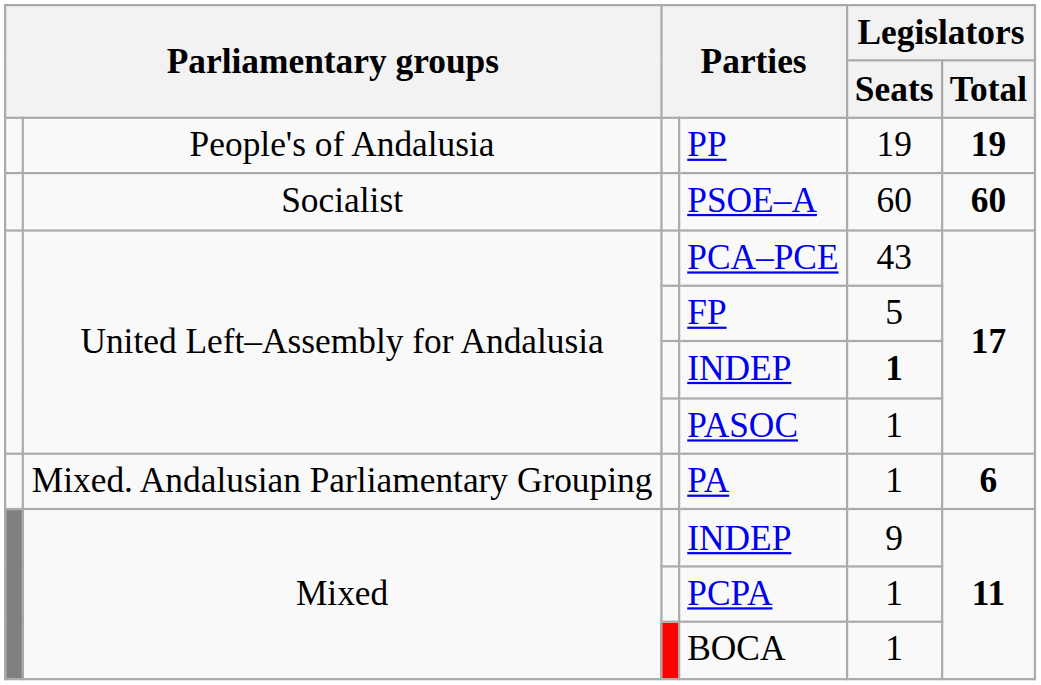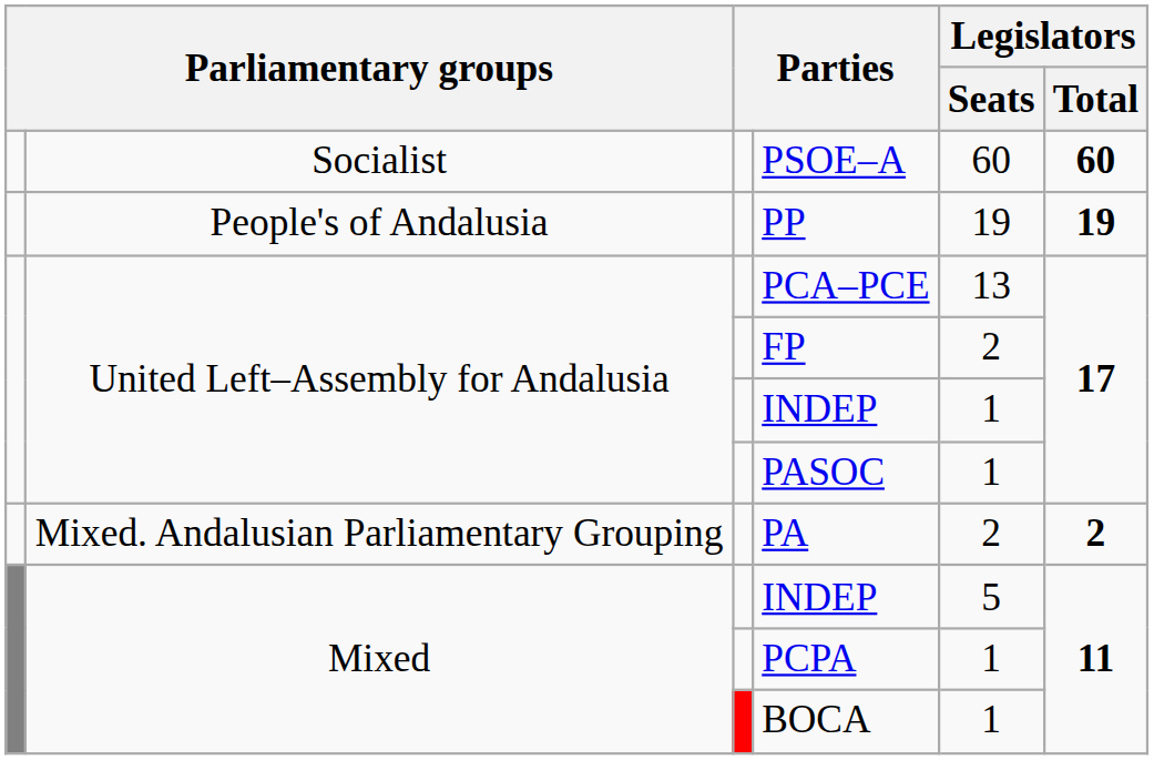rows swapped: PSOE–A <-> PP
PCA–PCE | Legislators / Seats: 43 -> 13
FP | Legislators / Seats: 5 -> 2
United Left–Assembly for Andalusia / INDEP | Legislators / Seats: bold -> normal
PA | Legislators / Seats: 1 -> 2
PA | Legislators / Total: 6 -> 2
Mixed / INDEP | Legislators / Seats: 9 -> 5
